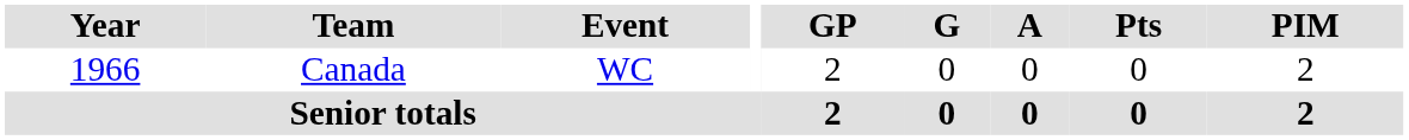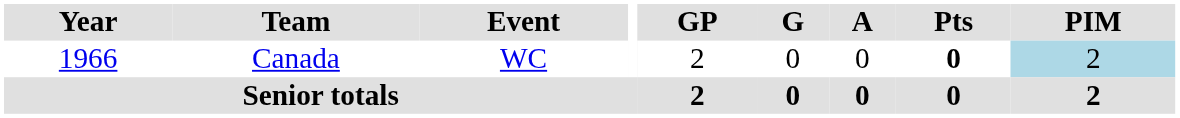Canada | Pts: normal -> bold
Canada | PIM: no background -> lightblue background
